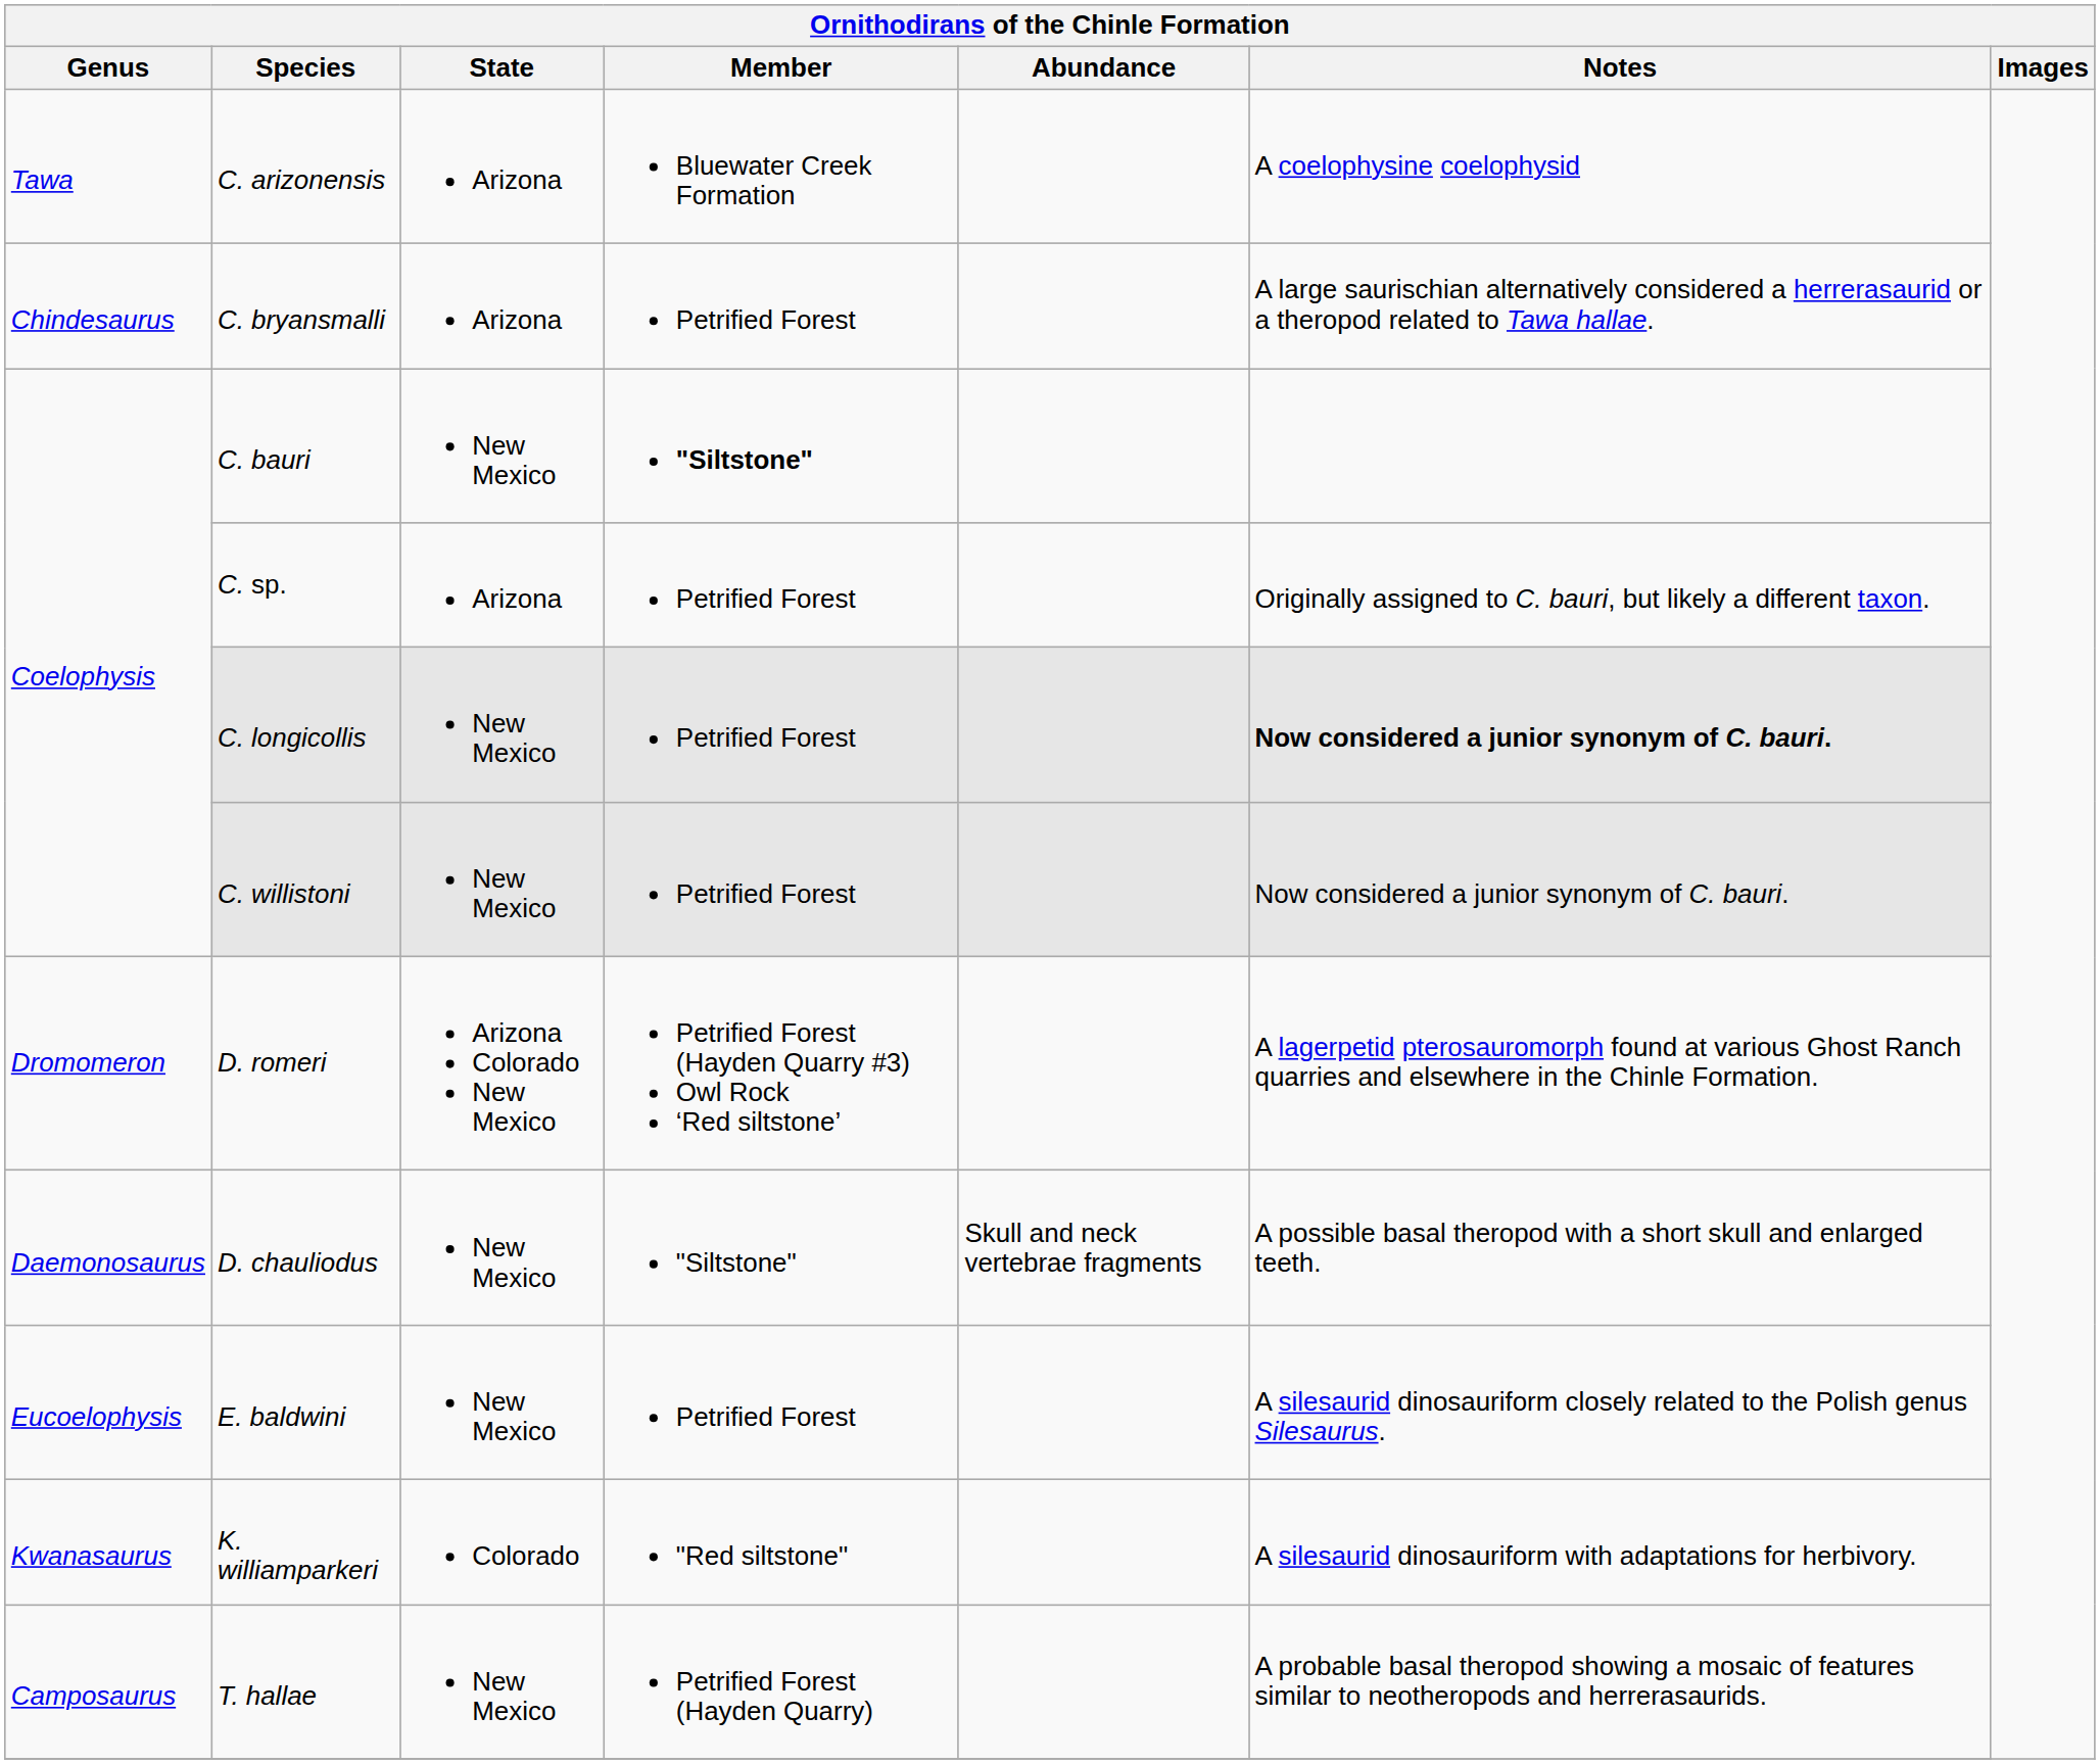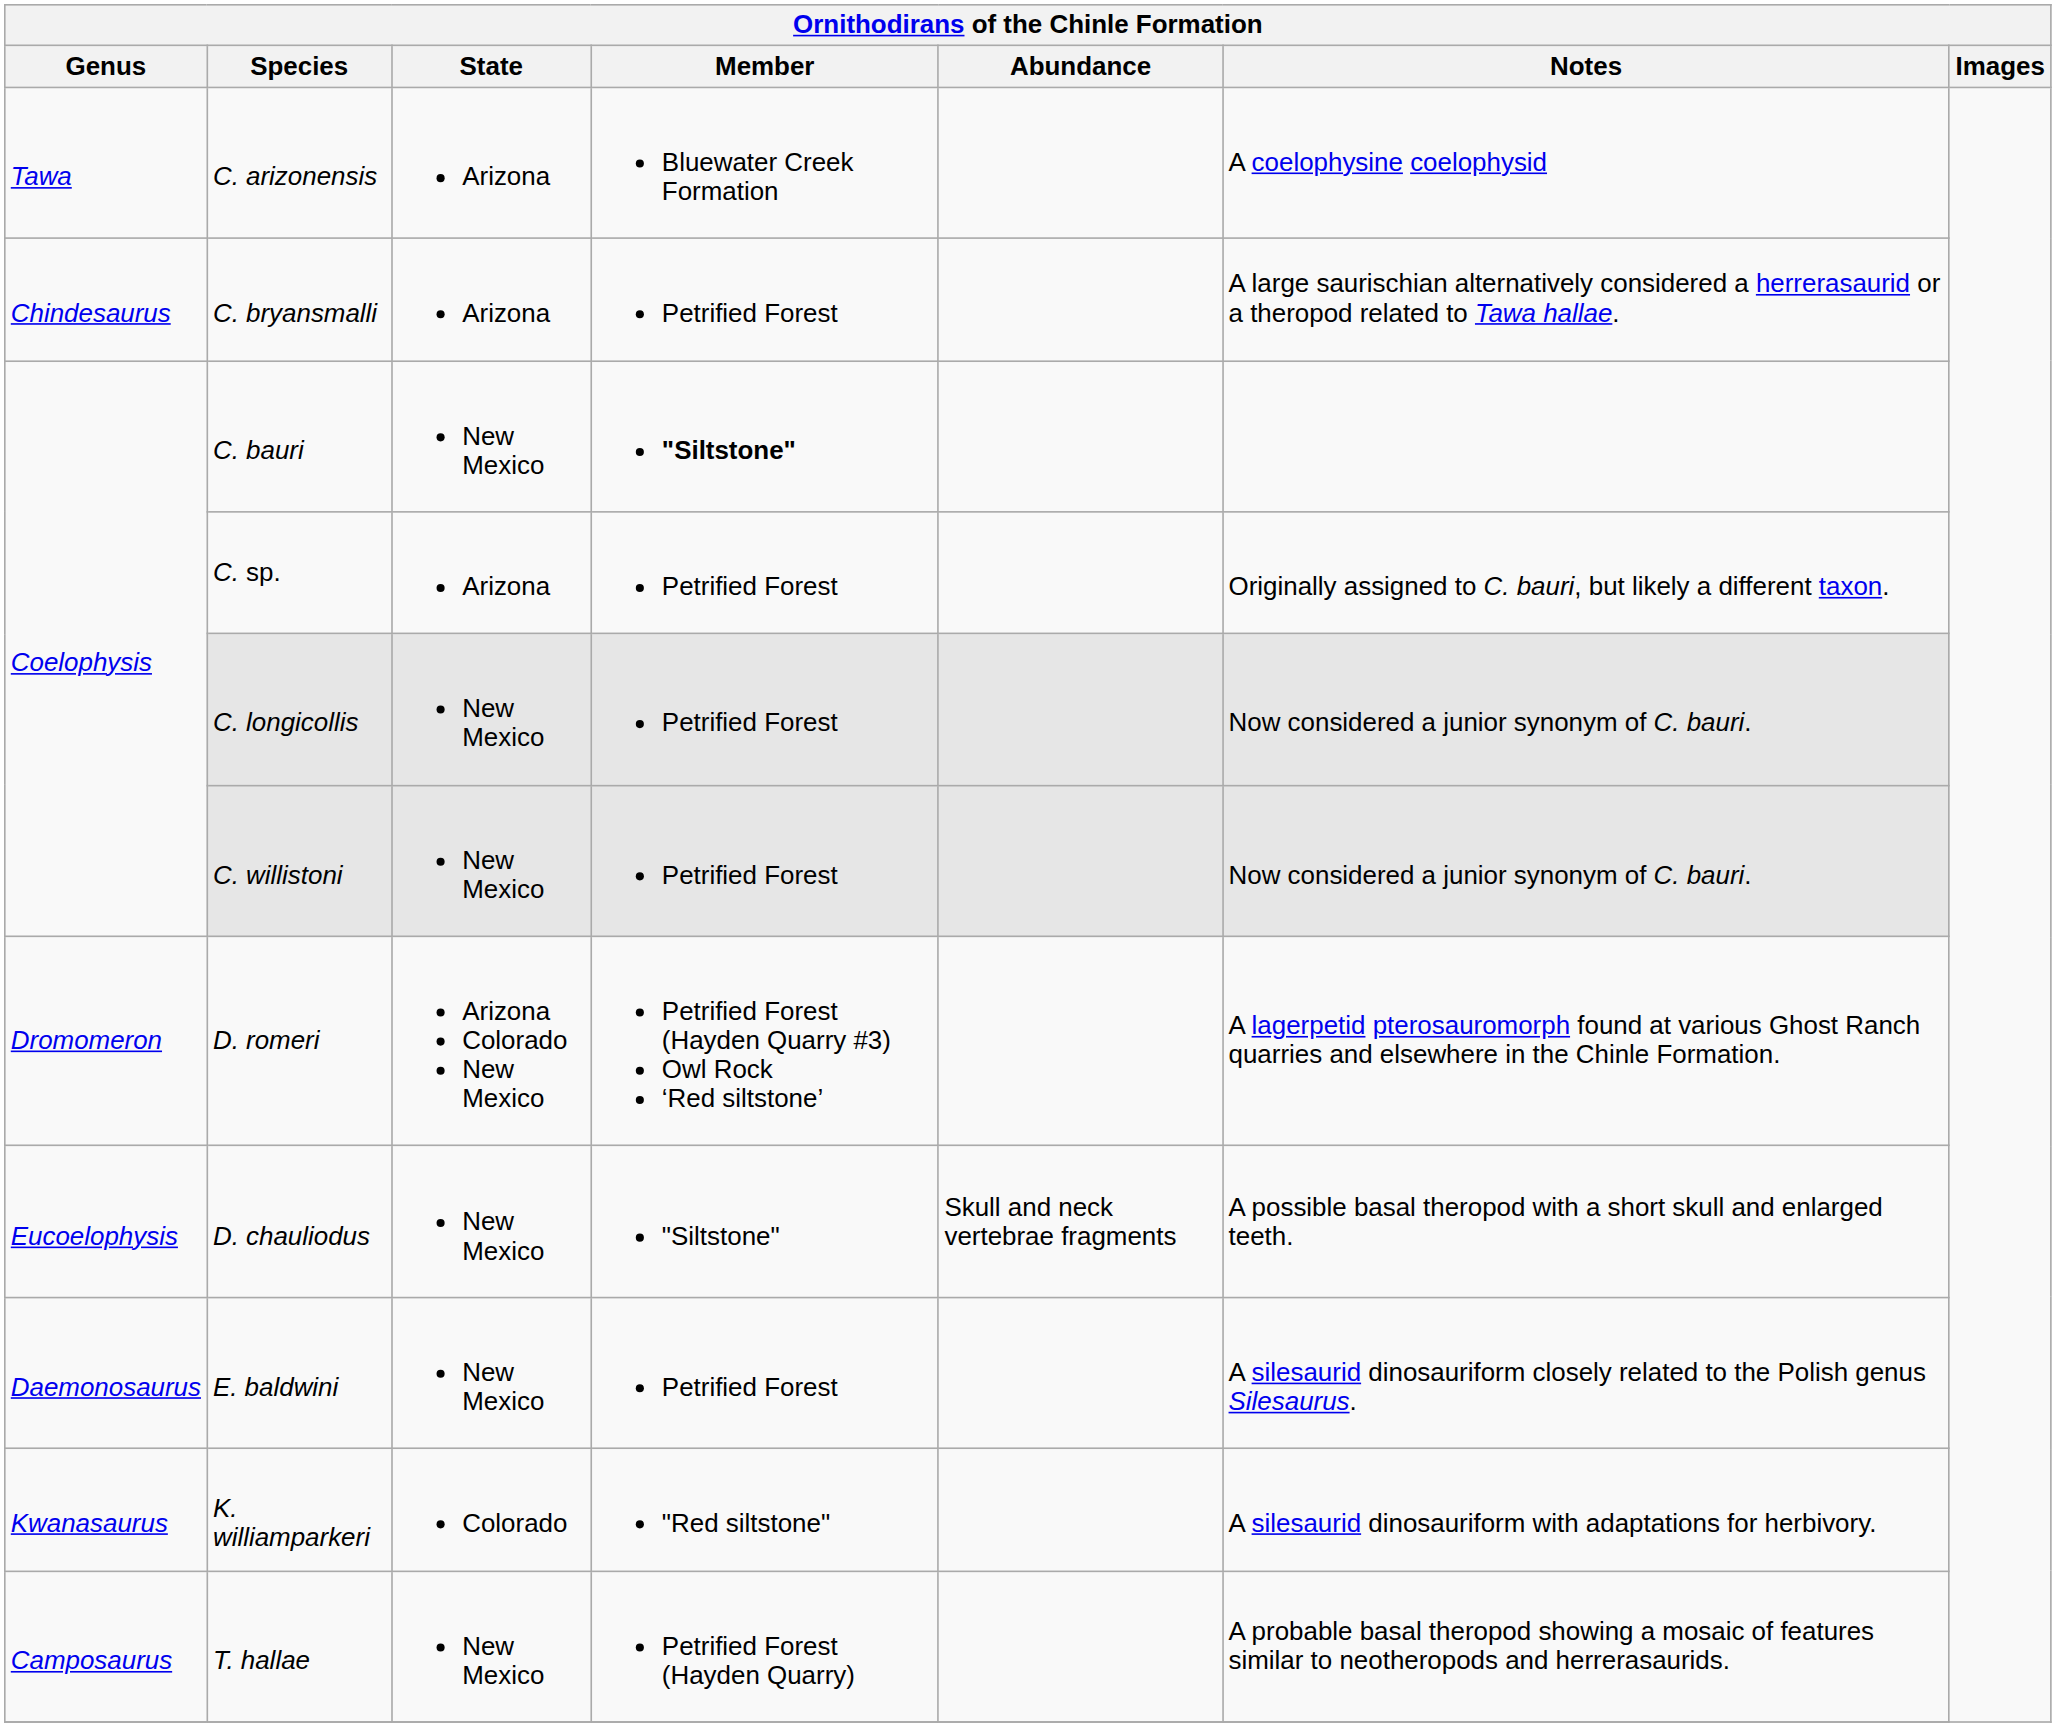C. longicollis | Notes: bold -> normal
D. chauliodus | Genus: Daemonosaurus -> Eucoelophysis
E. baldwini | Genus: Eucoelophysis -> Daemonosaurus
